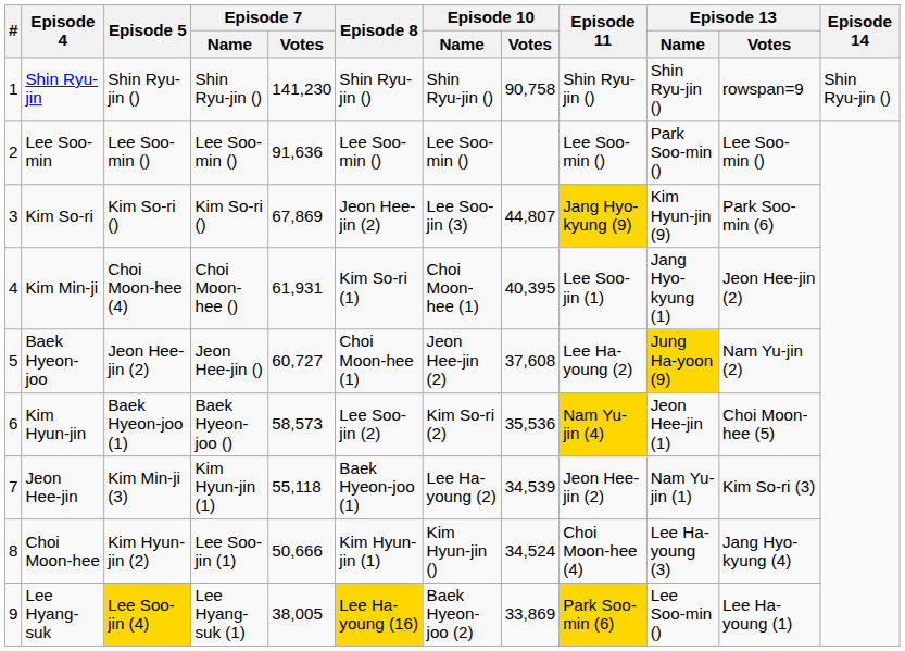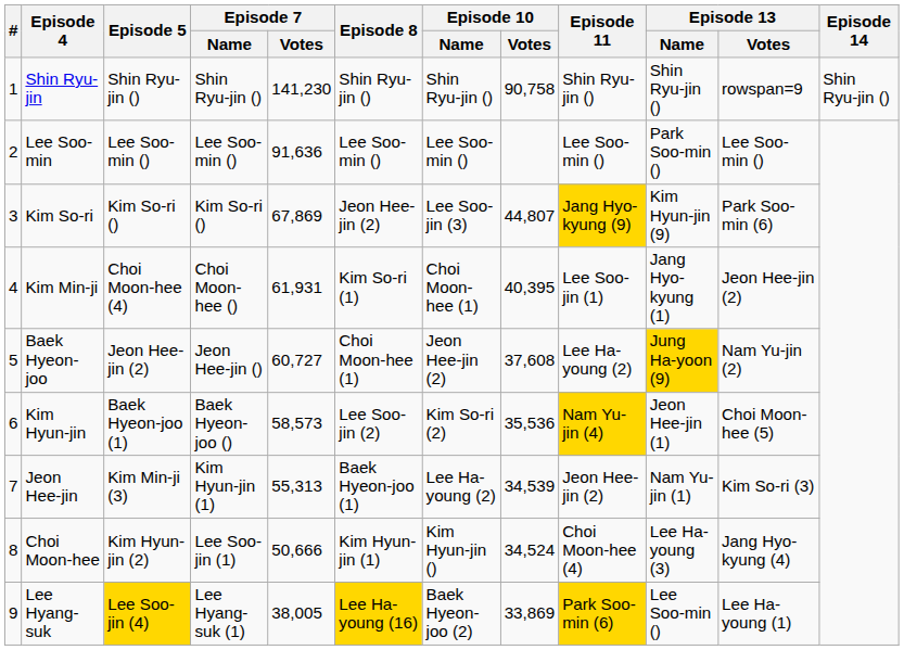Jeon Hee-jin | Episode 7 / Votes: 55,118 -> 55,313
